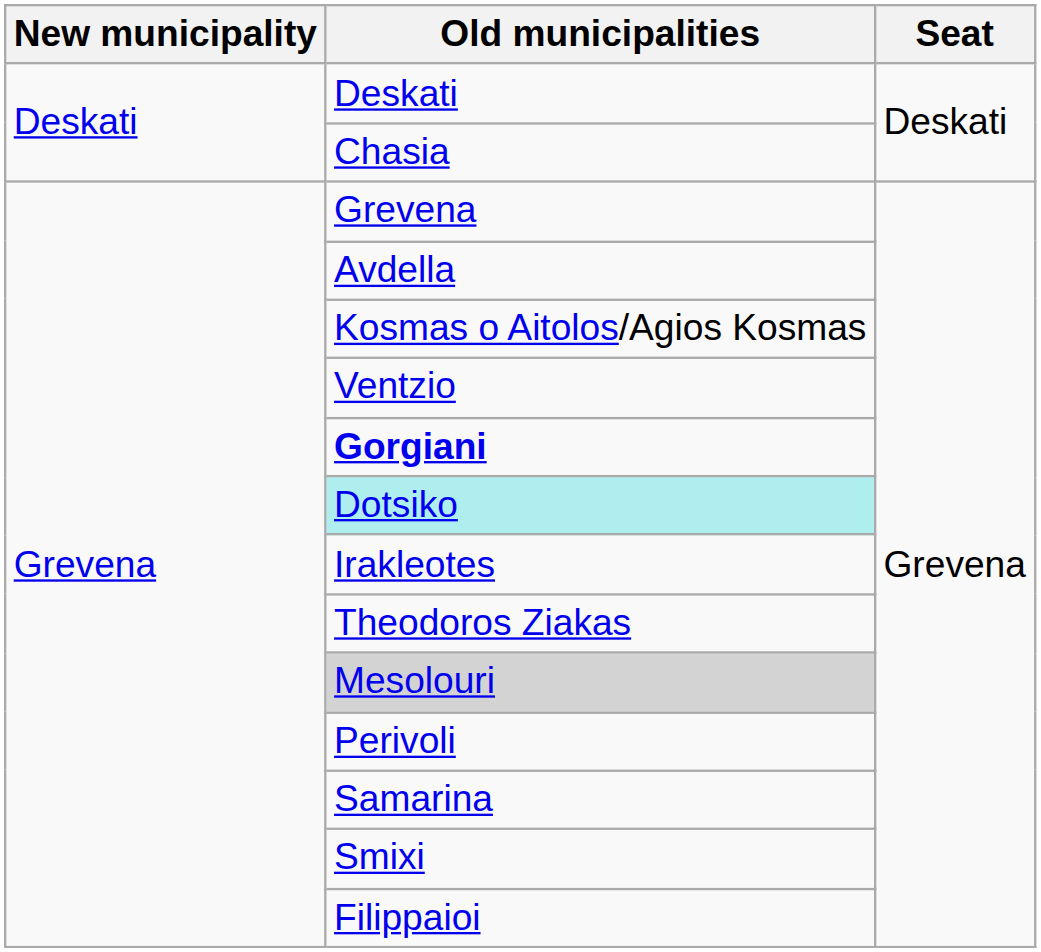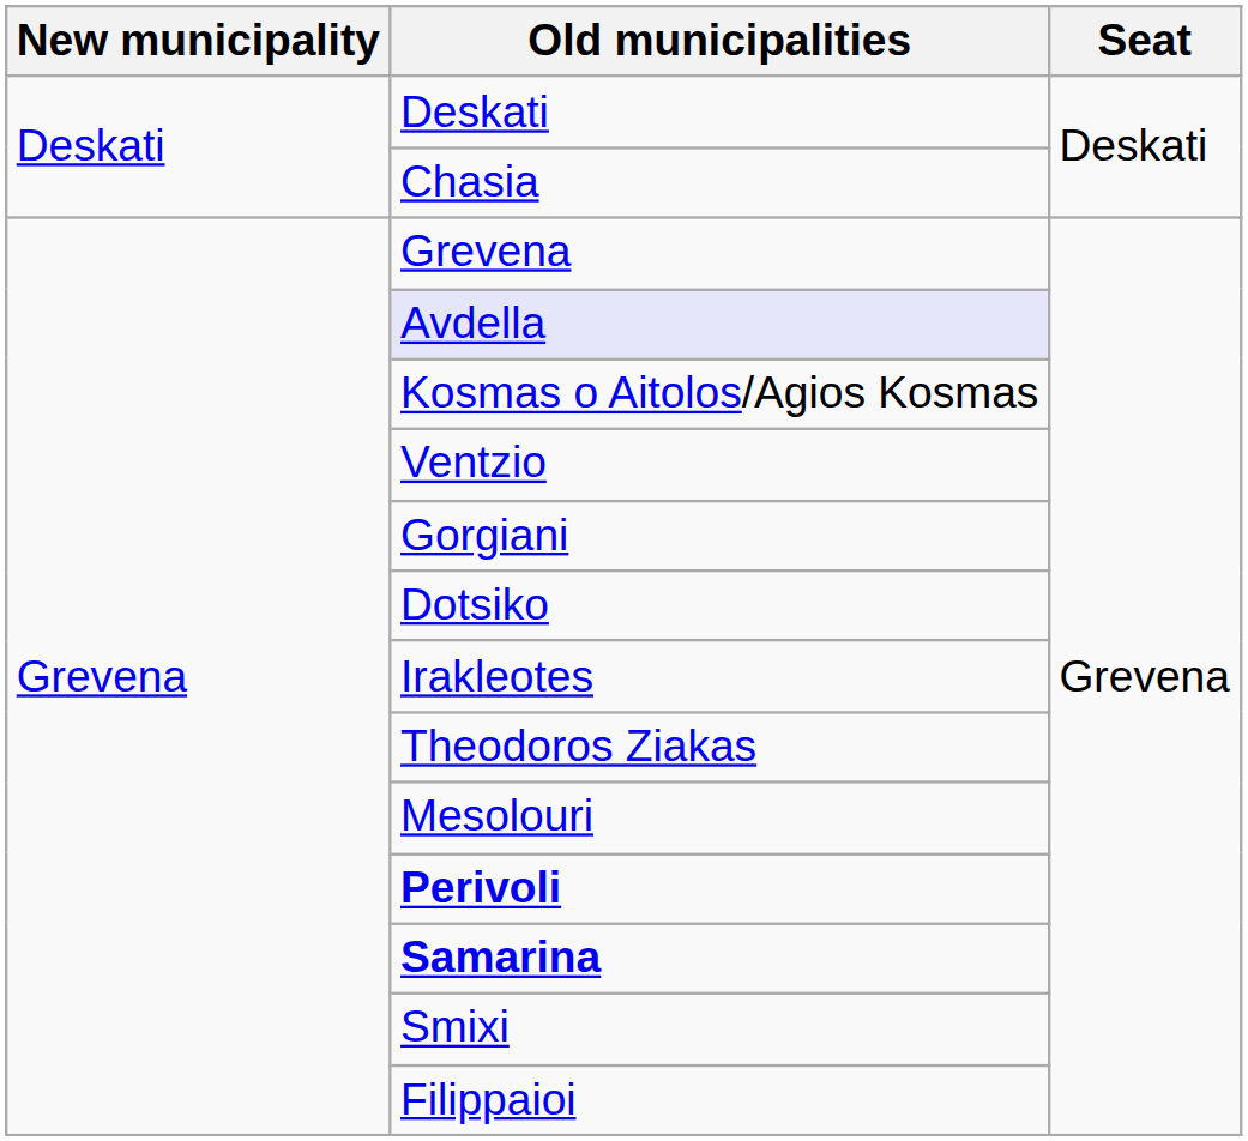Avdella | Old municipalities: no background -> lavender background
Gorgiani | Old municipalities: bold -> normal
Dotsiko | Old municipalities: paleturquoise background -> no background
Mesolouri | Old municipalities: lightgrey background -> no background
Perivoli | Old municipalities: normal -> bold
Samarina | Old municipalities: normal -> bold
